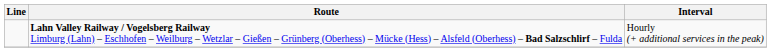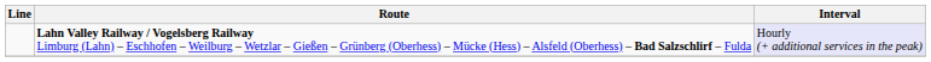row 2 | Interval: no background -> lavender background
